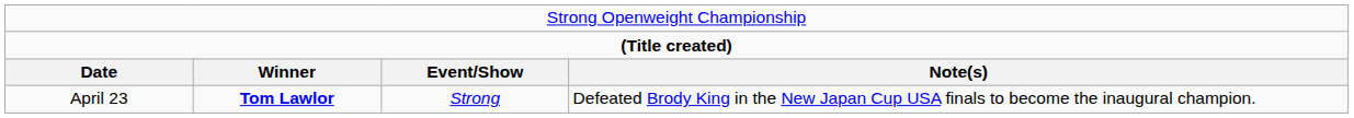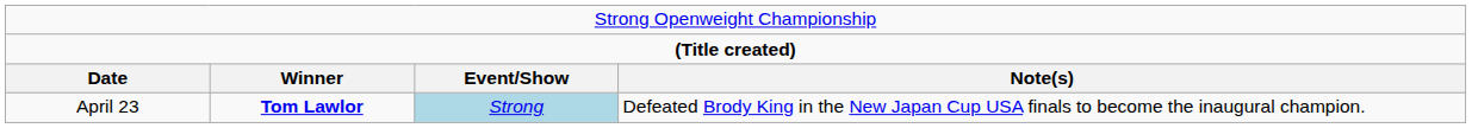April 23 | column 3: no background -> lightblue background
